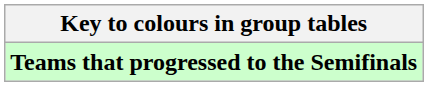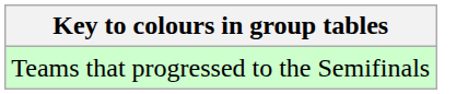row 2 | column 1: bold -> normal
